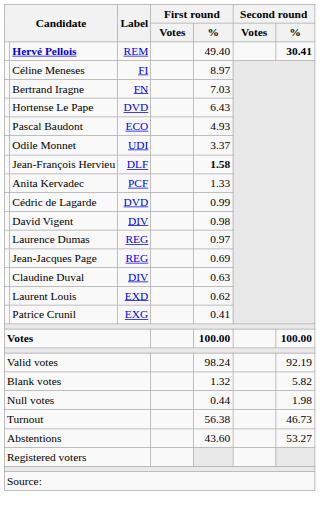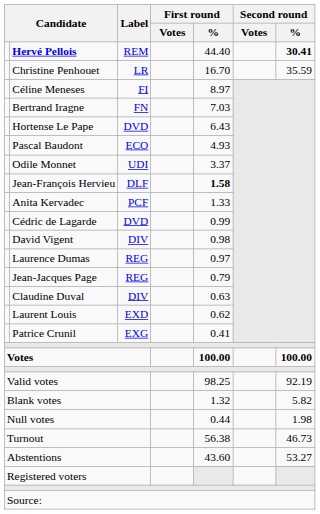Hervé Pellois | First round / %: 49.40 -> 44.40
+ row: Christine Penhouet | LR | 16.70 | 35.59
Jean-Jacques Page | First round / %: 0.69 -> 0.79
Valid votes | First round / %: 98.24 -> 98.25
